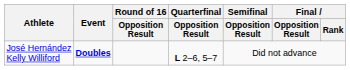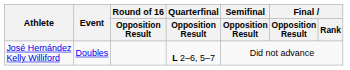José Hernández Kelly Williford | Event: bold -> normal
